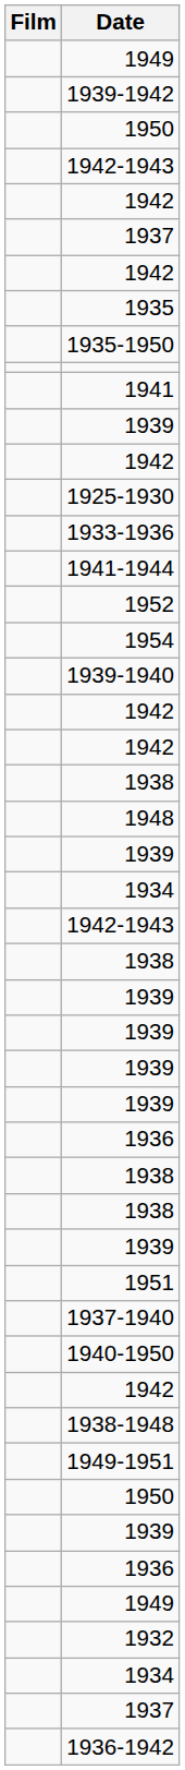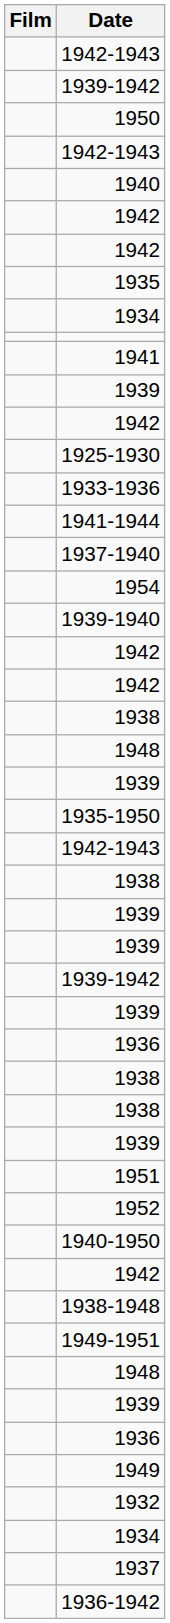row 2 | Date: 1949 -> 1942-1943
row 6 | Date: 1942 -> 1940
row 7 | Date: 1937 -> 1942
row 10 | Date: 1935-1950 -> 1934
row 18 | Date: 1952 -> 1937-1940
row 26 | Date: 1934 -> 1935-1950
row 31 | Date: 1939 -> 1939-1942
row 38 | Date: 1937-1940 -> 1952
row 43 | Date: 1950 -> 1948
